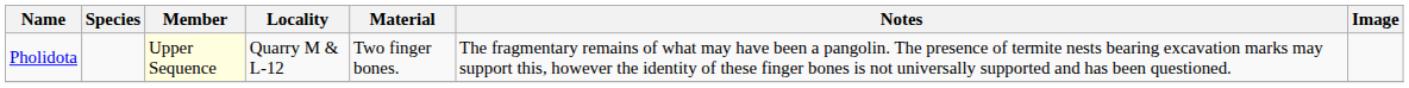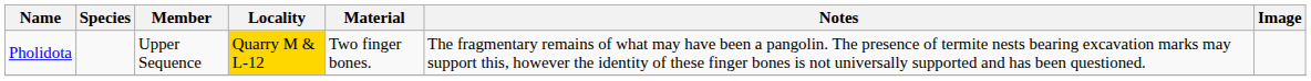Pholidota | Member: lightyellow background -> no background
Pholidota | Locality: no background -> gold background
